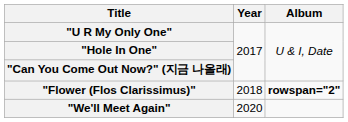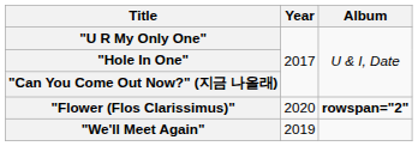"Flower (Flos Clarissimus)" | Year: 2018 -> 2020
"We'll Meet Again" | Year: 2020 -> 2019
